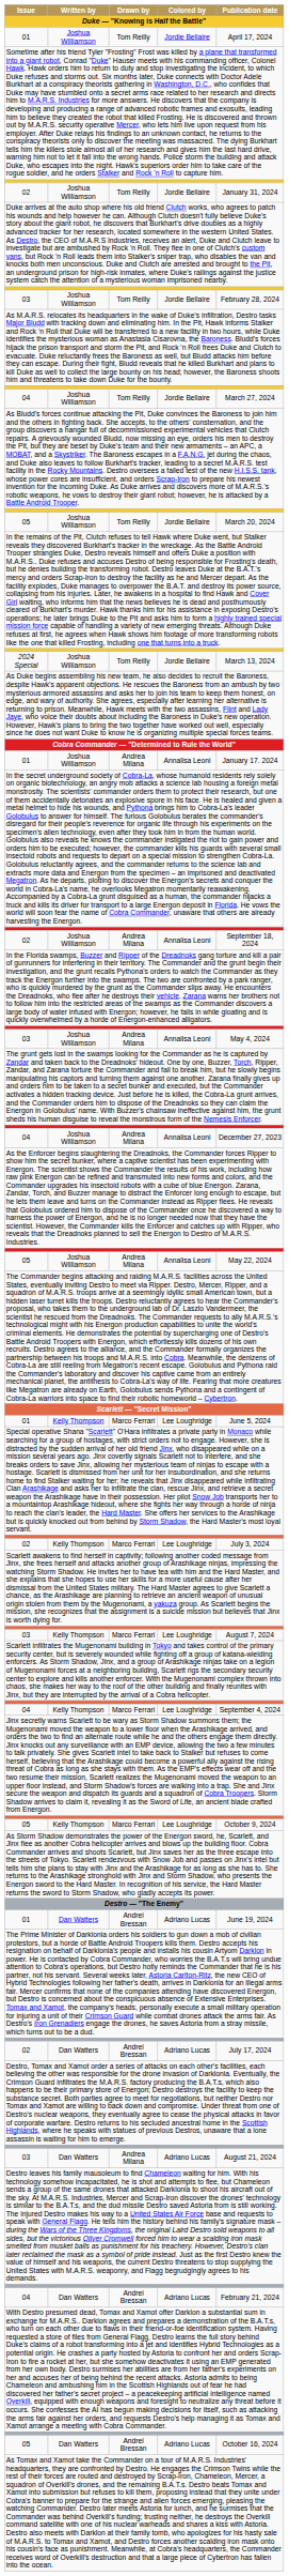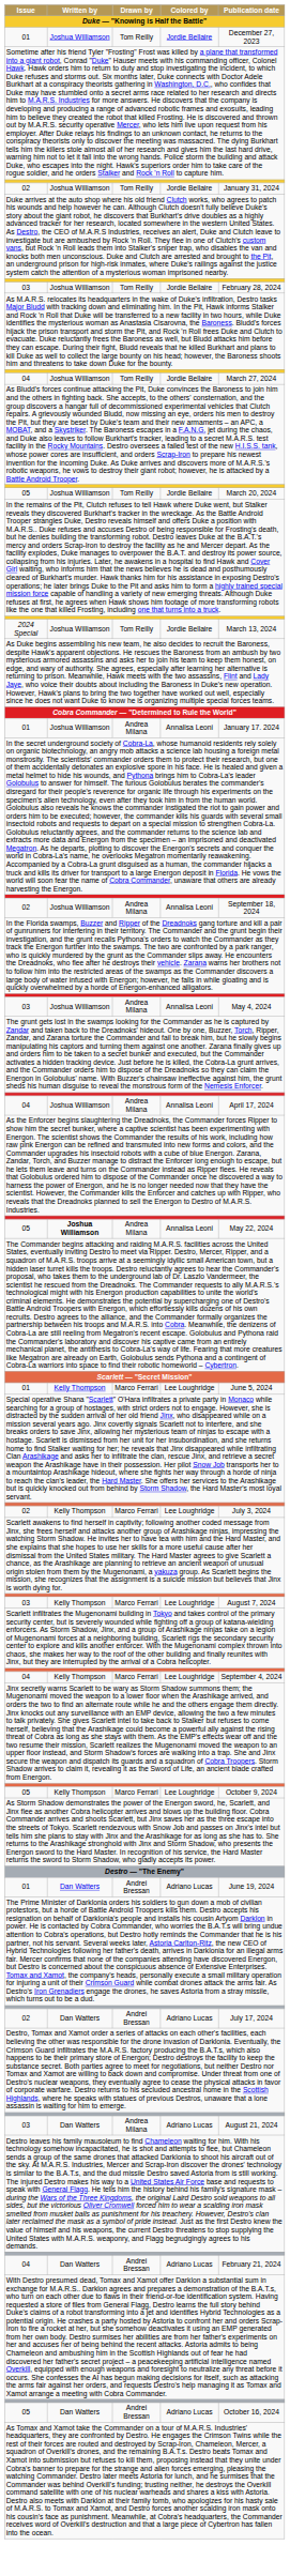01 / Jordie Bellaire | Publication date: April 17, 2024 -> December 27, 2023
04 / Annalisa Leoni | Publication date: December 27, 2023 -> April 17, 2024
05 / Annalisa Leoni | Written by: normal -> bold
